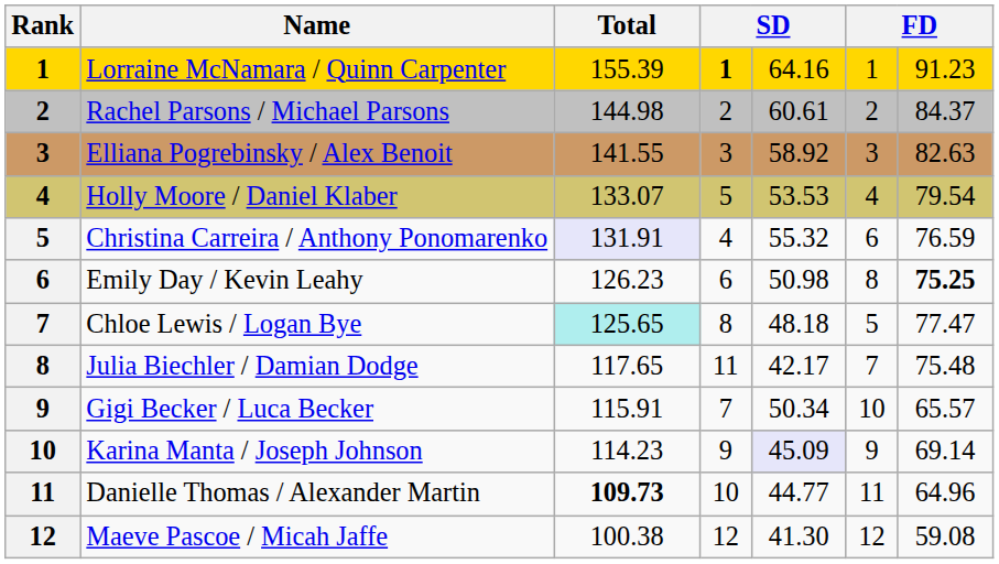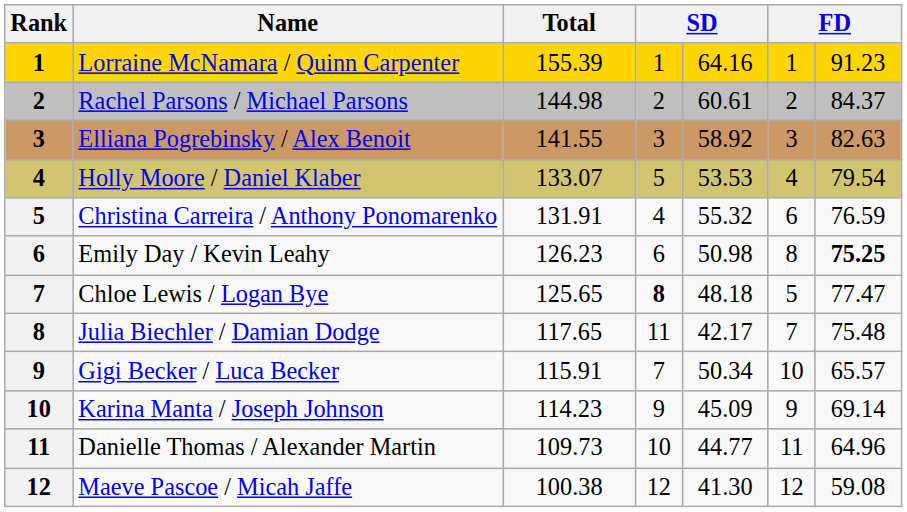Lorraine McNamara / Quinn Carpenter | column 4: bold -> normal
Christina Carreira / Anthony Ponomarenko | Total: lavender background -> no background
Chloe Lewis / Logan Bye | Total: paleturquoise background -> no background
Chloe Lewis / Logan Bye | column 4: normal -> bold
Karina Manta / Joseph Johnson | column 5: lavender background -> no background
Danielle Thomas / Alexander Martin | Total: bold -> normal
